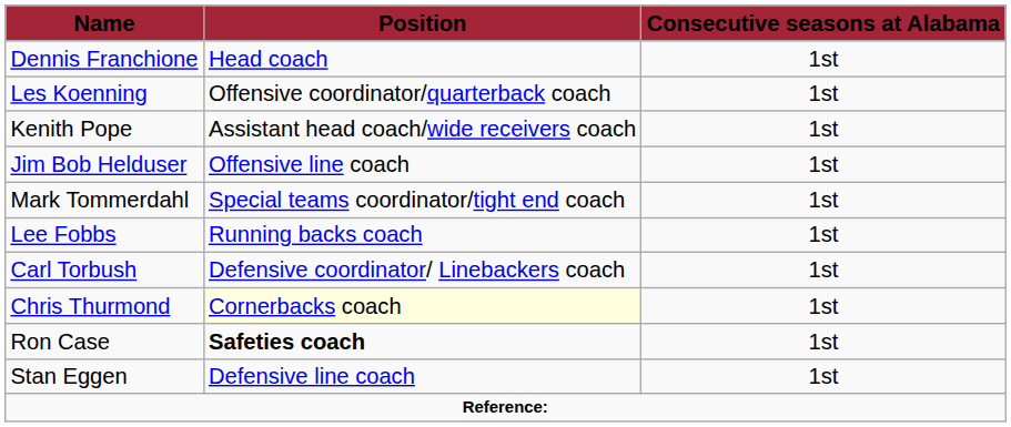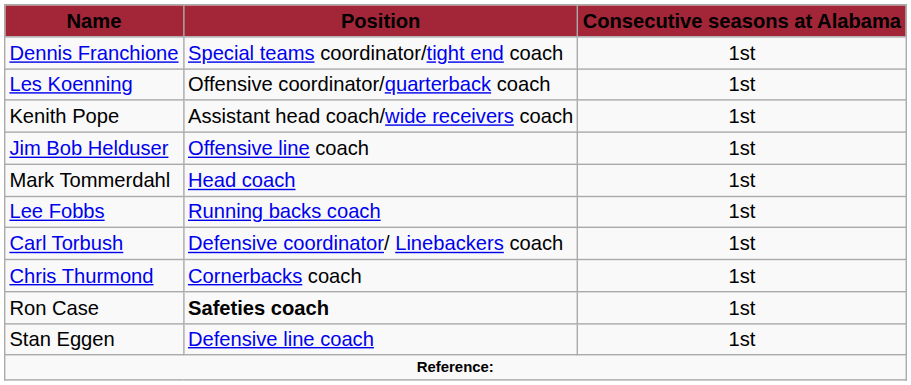Dennis Franchione | Position: Head coach -> Special teams coordinator/tight end coach
Mark Tommerdahl | Position: Special teams coordinator/tight end coach -> Head coach
Chris Thurmond | Position: lightyellow background -> no background
